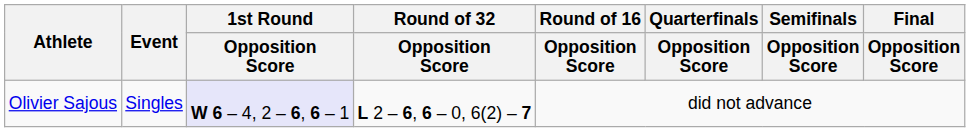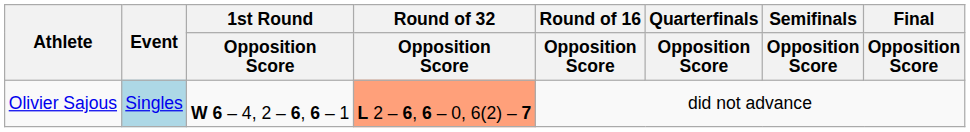Olivier Sajous | Event: no background -> lightblue background
Olivier Sajous | 1st Round / Opposition Score: lavender background -> no background
Olivier Sajous | Round of 32 / Opposition Score: no background -> lightsalmon background
